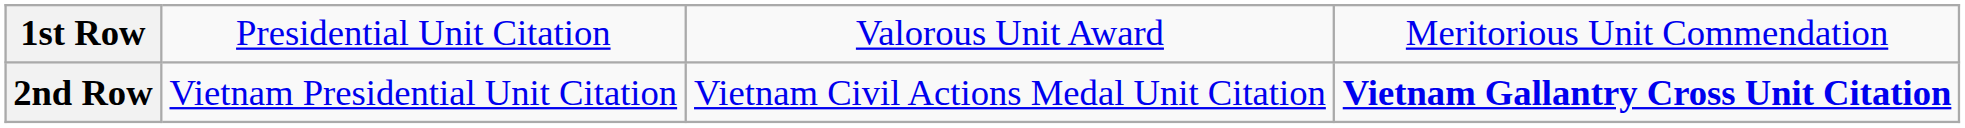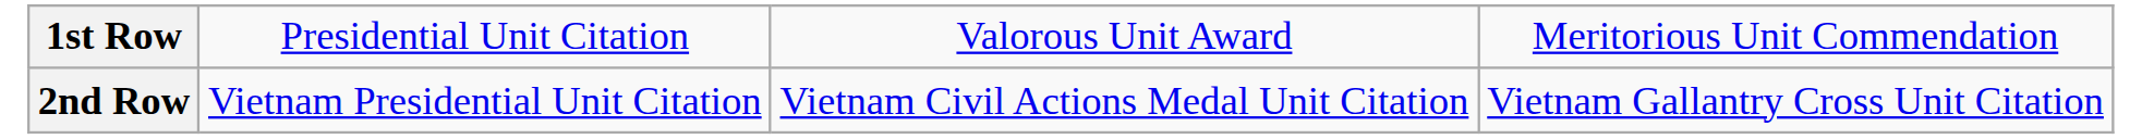2nd Row | column 4: bold -> normal
